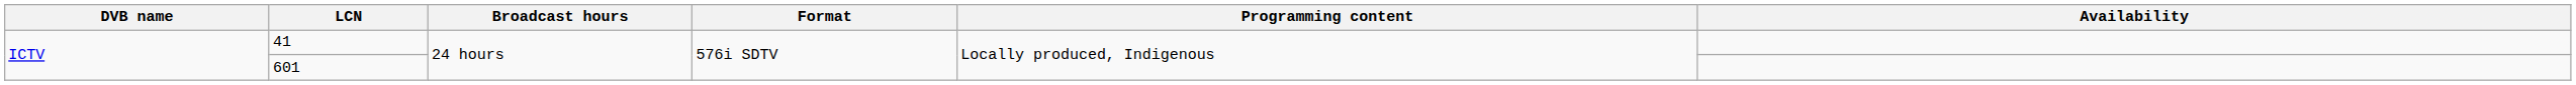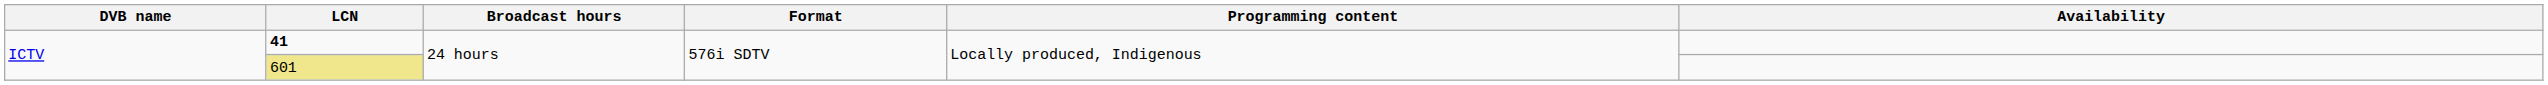41 | LCN: normal -> bold
601 | LCN: no background -> khaki background
